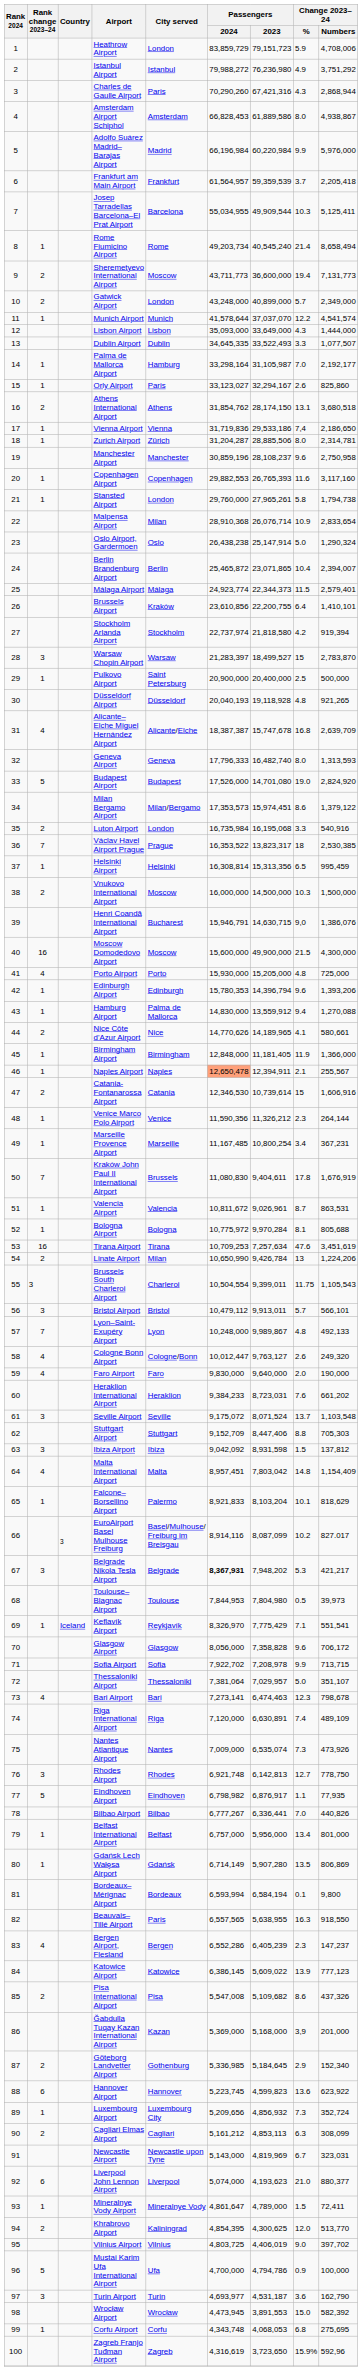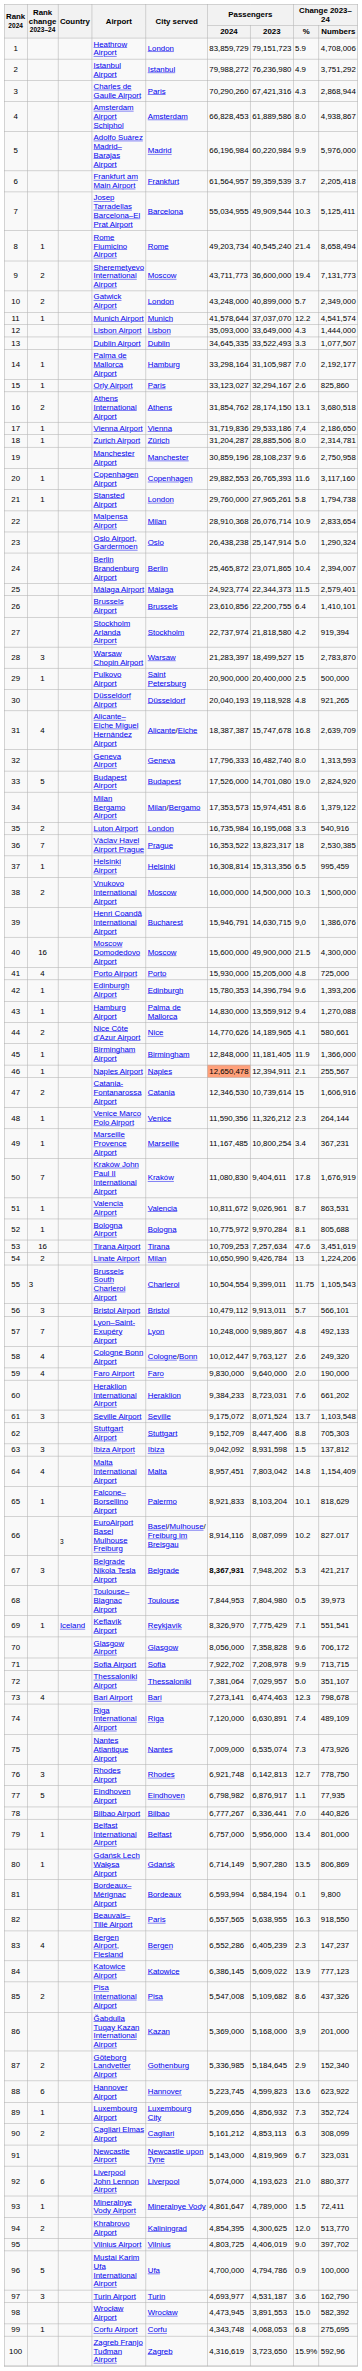Brussels Airport | City served: Kraków -> Brussels
Kraków John Paul II International Airport | City served: Brussels -> Kraków
